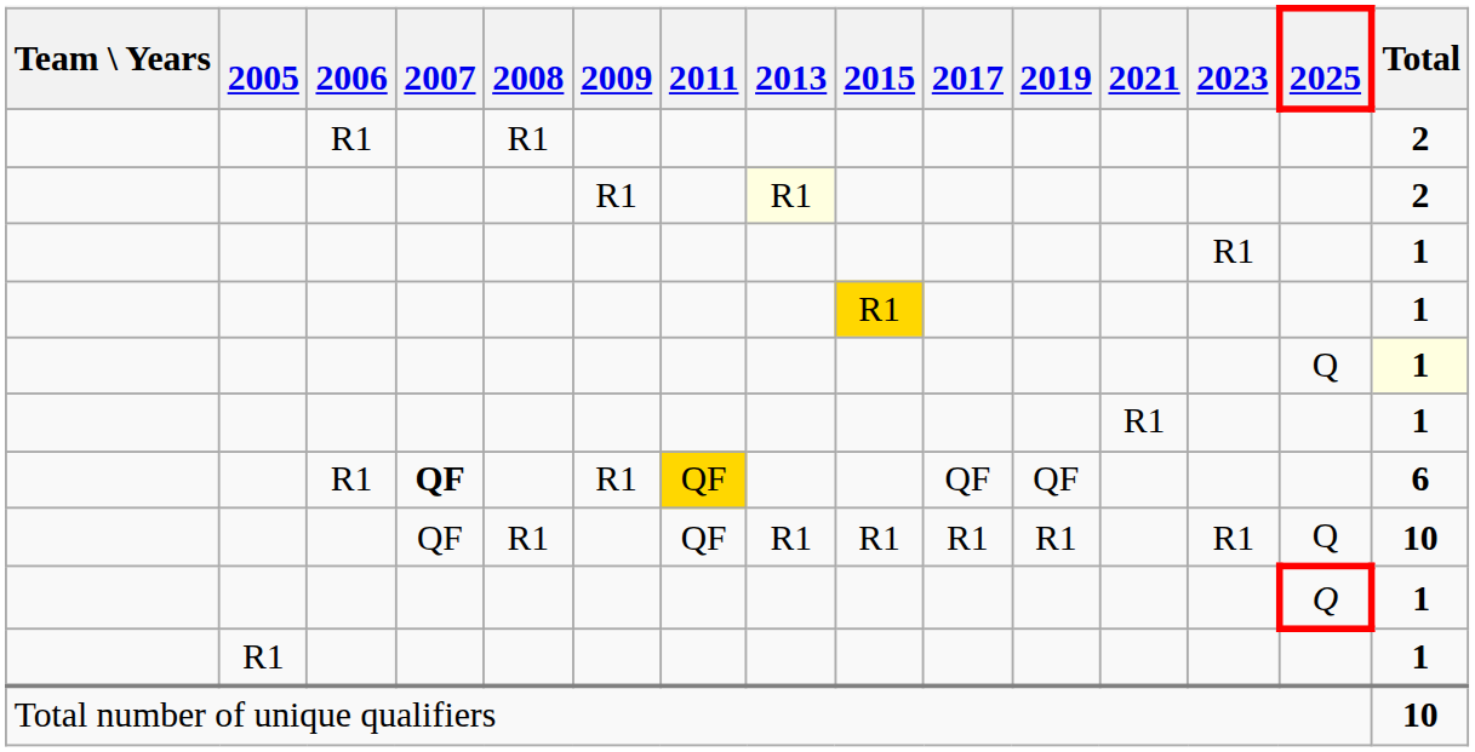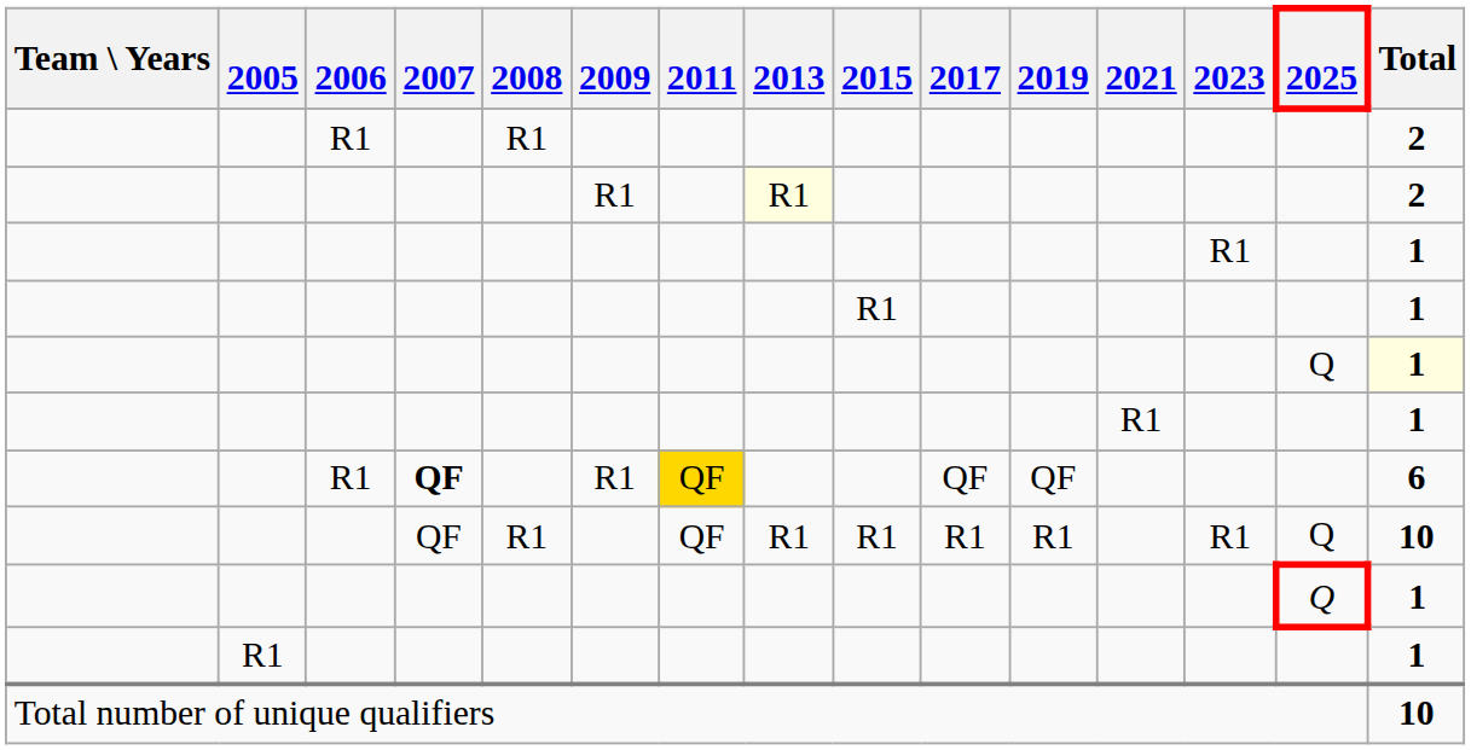row 5 | 2015: gold background -> no background
